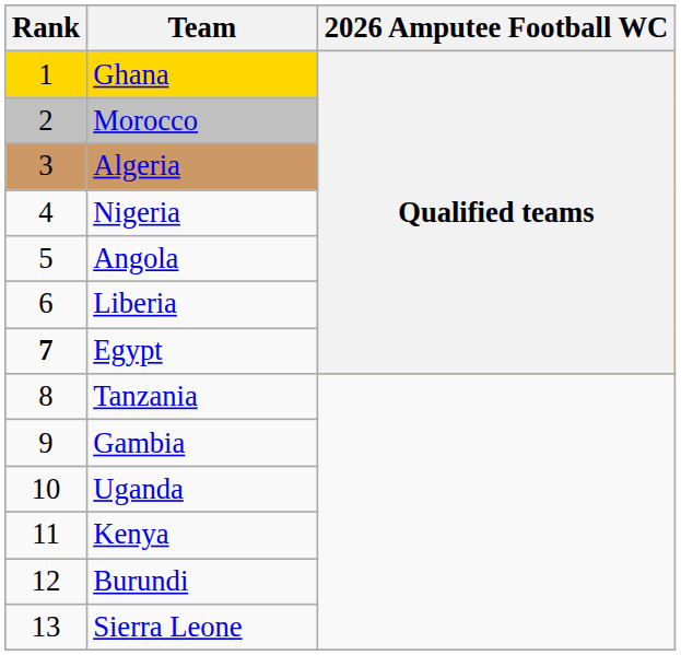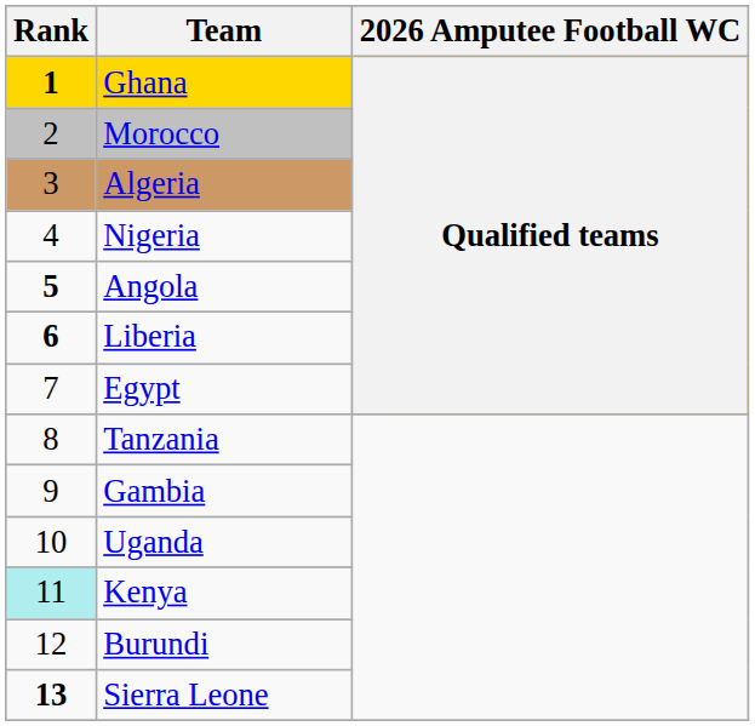Ghana | Rank: normal -> bold
Angola | Rank: normal -> bold
Liberia | Rank: normal -> bold
Egypt | Rank: bold -> normal
Kenya | Rank: no background -> paleturquoise background
Sierra Leone | Rank: normal -> bold
